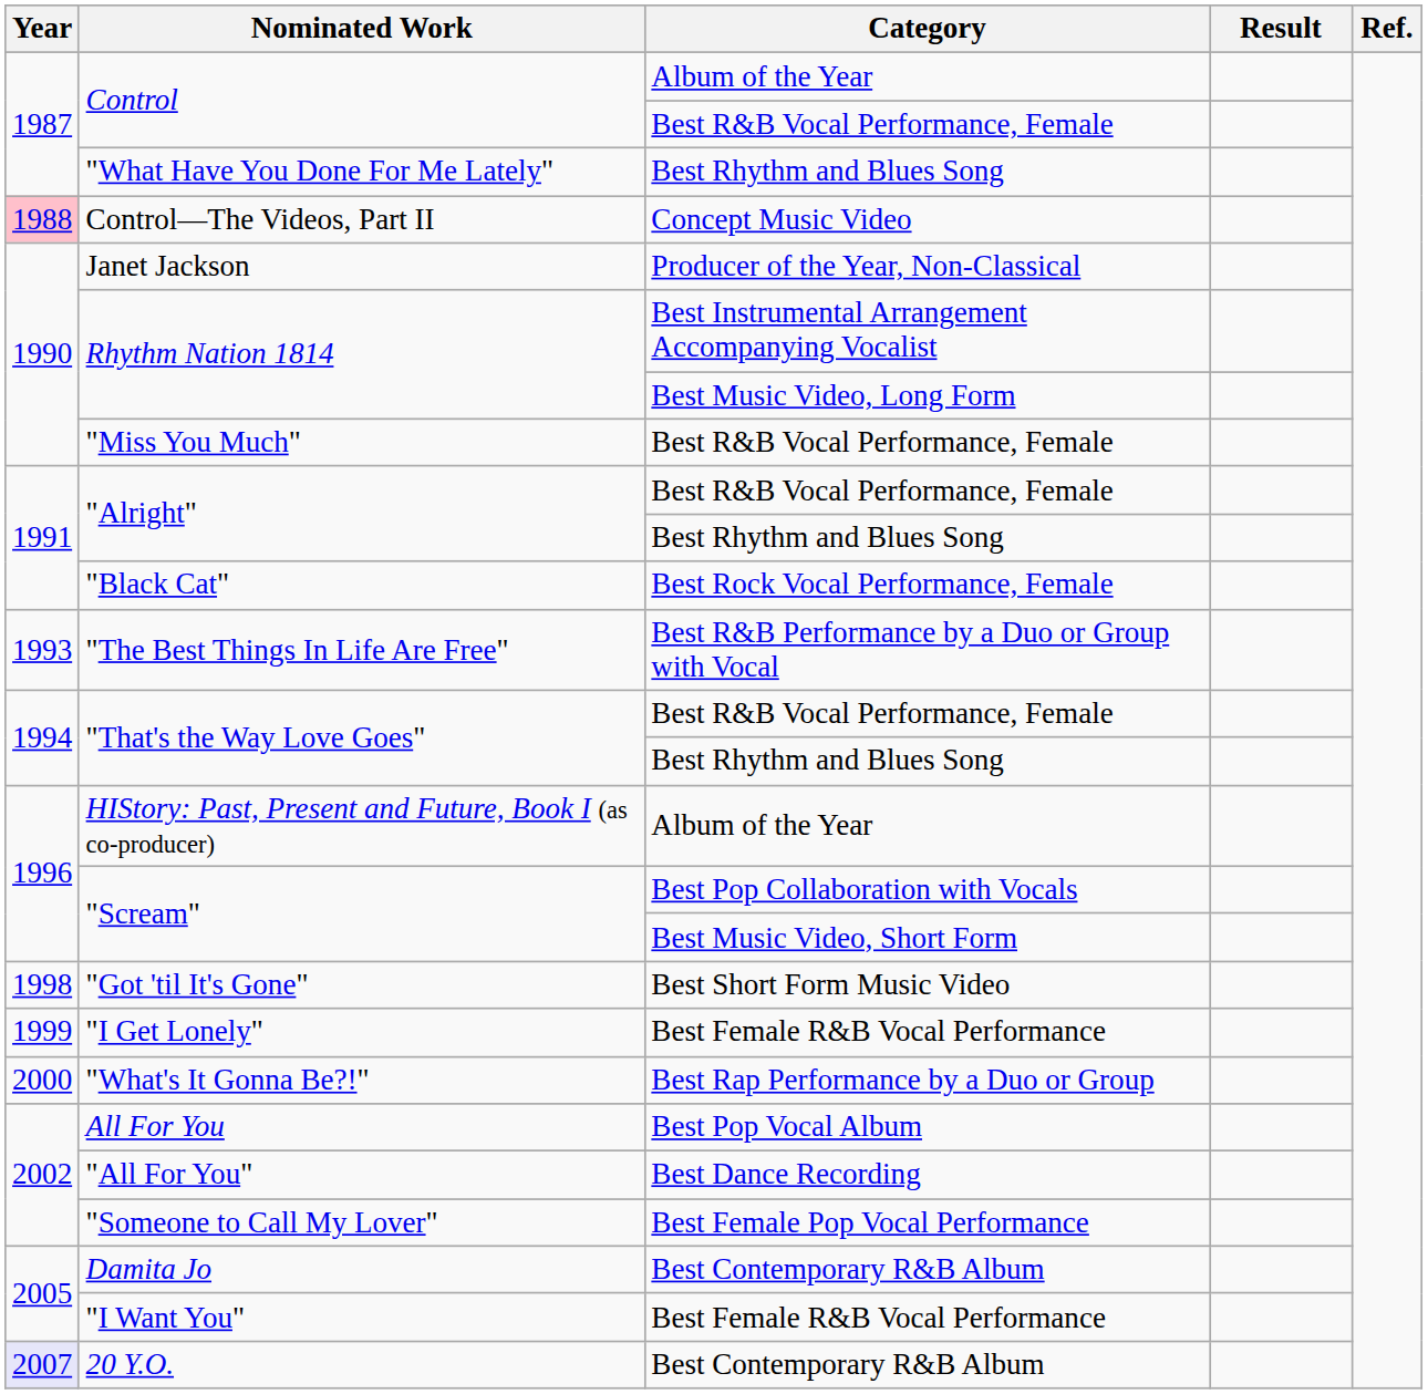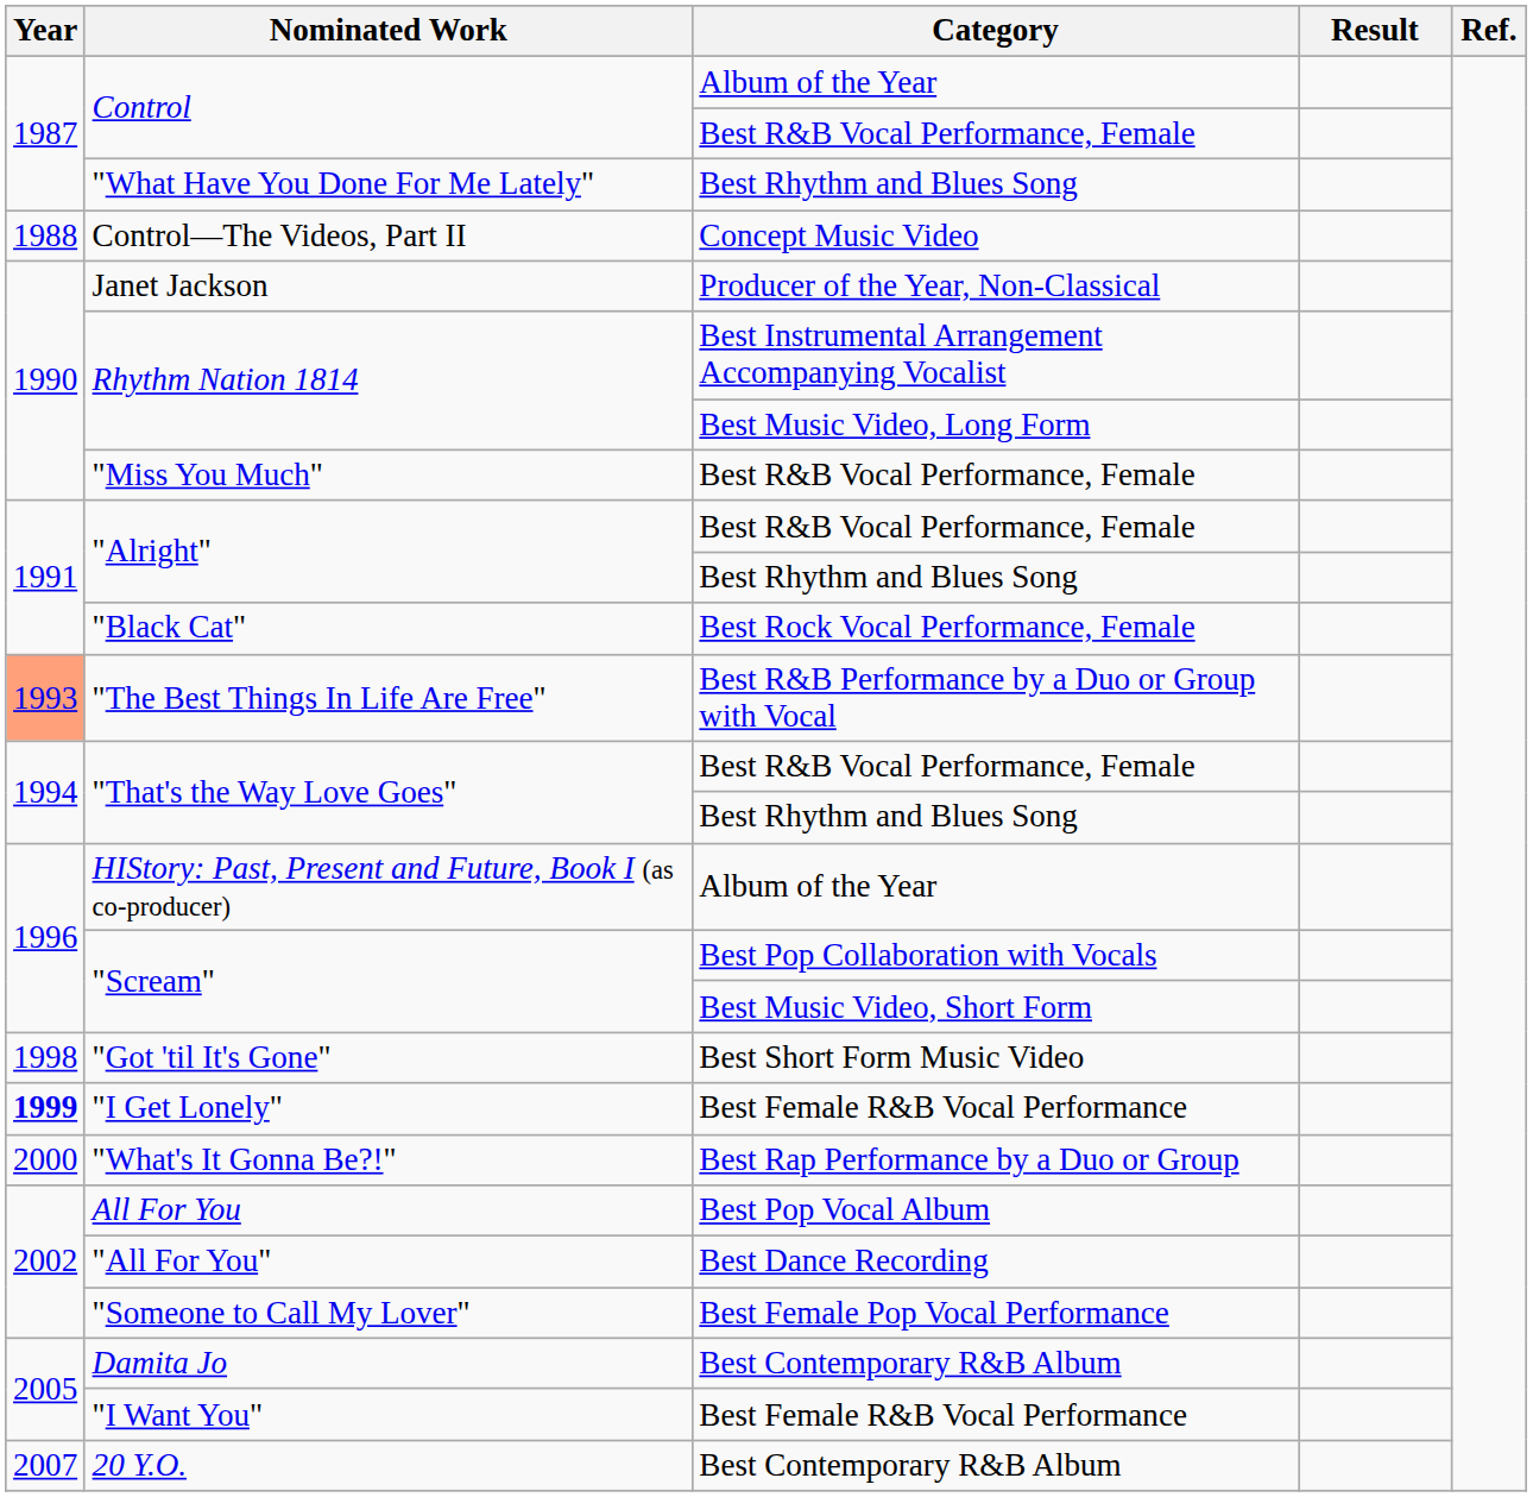Control—The Videos, Part II | Year: pink background -> no background
"The Best Things In Life Are Free" | Year: no background -> lightsalmon background
"I Get Lonely" | Year: normal -> bold
20 Y.O. | Year: lavender background -> no background
